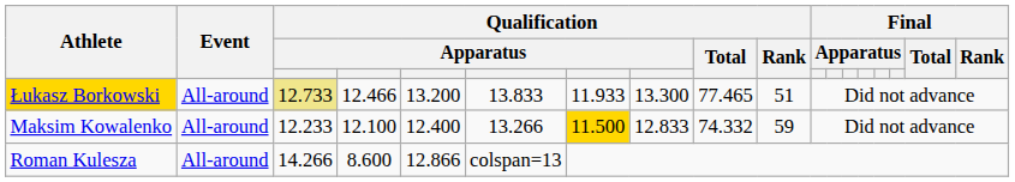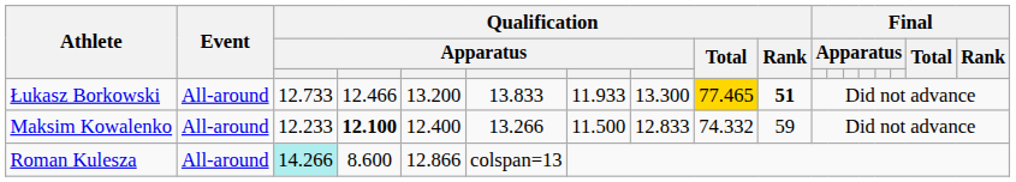row 4 | Athlete: gold background -> no background
row 4 | column 3: khaki background -> no background
row 4 | Qualification / Total: no background -> gold background
row 4 | Qualification / Rank: normal -> bold
row 5 | column 4: normal -> bold
row 5 | column 7: gold background -> no background
row 6 | column 3: no background -> paleturquoise background
